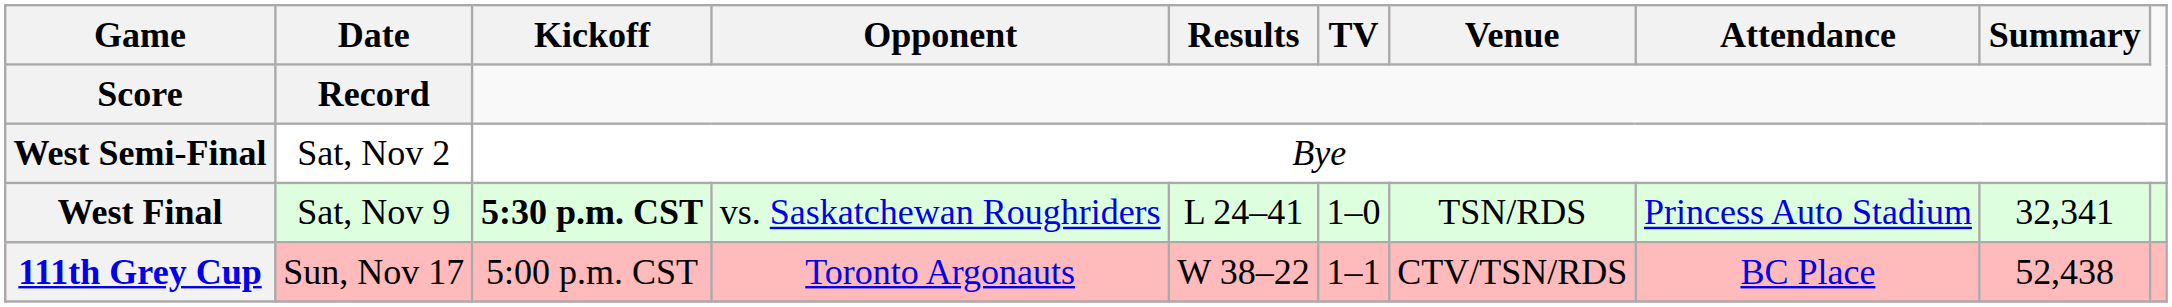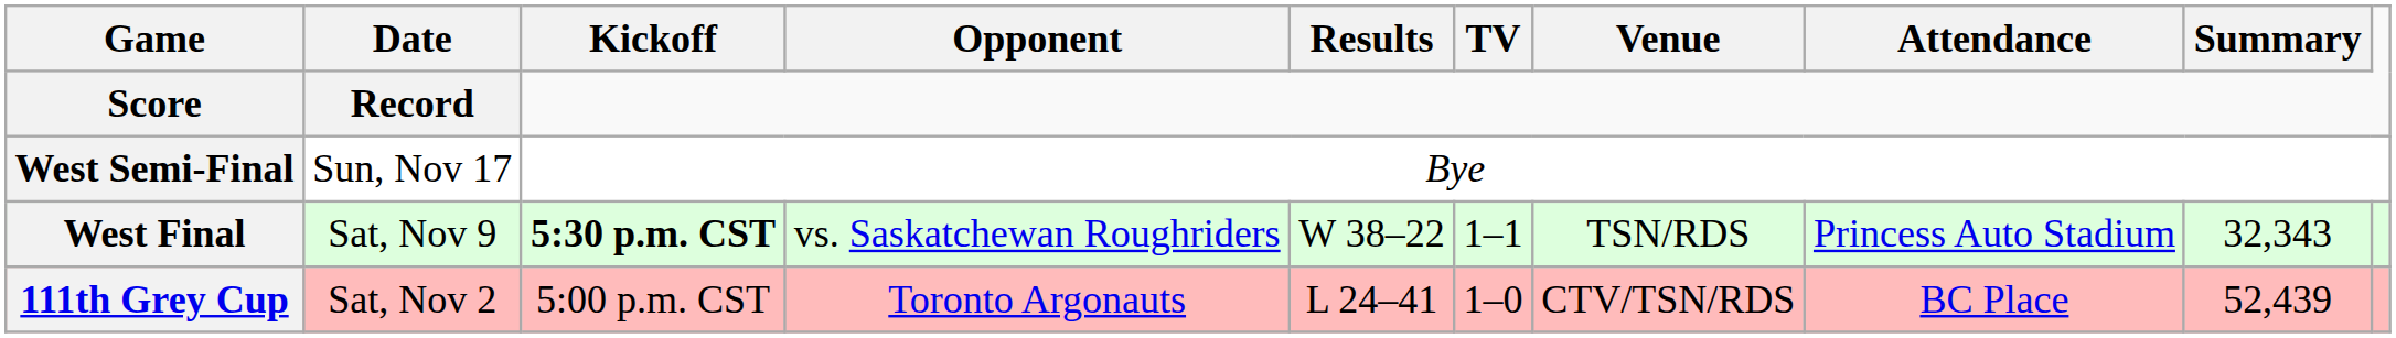West Semi-Final | Date / Record: Sat, Nov 2 -> Sun, Nov 17
West Final | Results: L 24–41 -> W 38–22
West Final | TV: 1–0 -> 1–1
West Final | Summary: 32,341 -> 32,343
111th Grey Cup | Date / Record: Sun, Nov 17 -> Sat, Nov 2
111th Grey Cup | Results: W 38–22 -> L 24–41
111th Grey Cup | TV: 1–1 -> 1–0
111th Grey Cup | Summary: 52,438 -> 52,439
